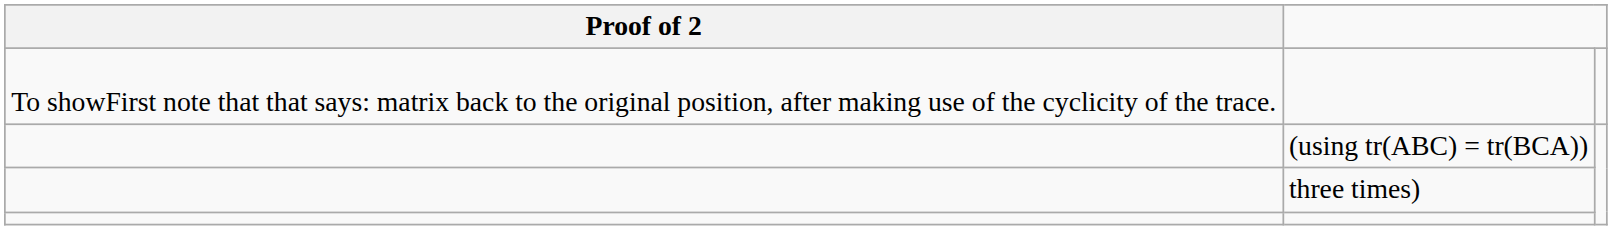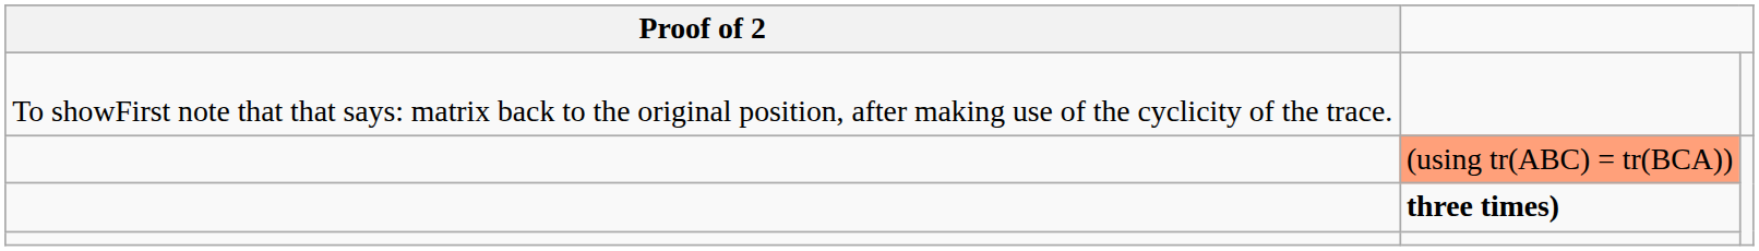(using tr(ABC) = tr(BCA)) | column 2: no background -> lightsalmon background
three times) | column 2: normal -> bold
